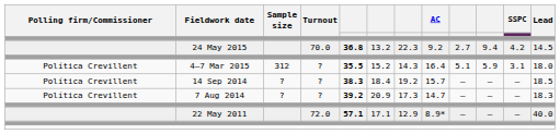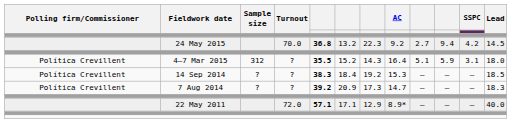14 Sep 2014 | AC: 15.7 -> 15.3
